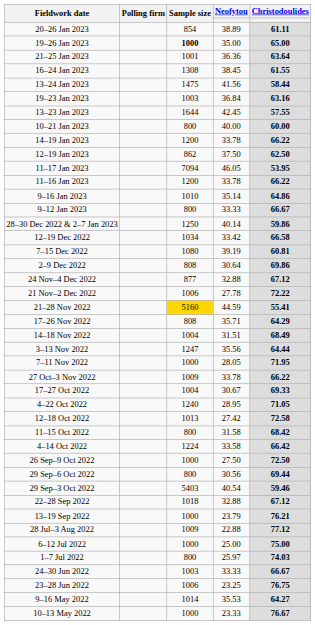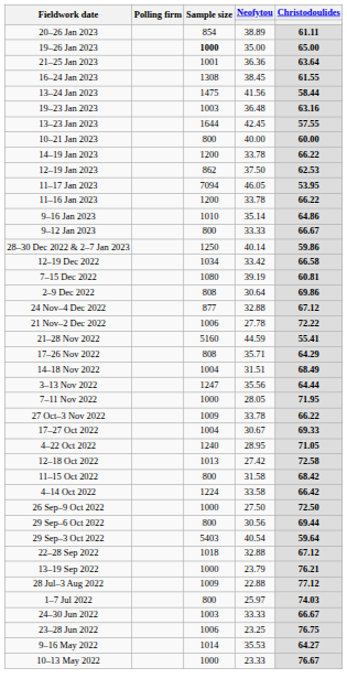19–23 Jan 2023 | Neofytou: 36.84 -> 36.48
12–19 Jan 2023 | Christodoulides: 62.50 -> 62.53
21–28 Nov 2022 | Sample size: gold background -> no background
29 Sep–3 Oct 2022 | Christodoulides: 59.46 -> 59.64
- row: 6–12 Jul 2022 | 1000 | 25.00 | 75.00
